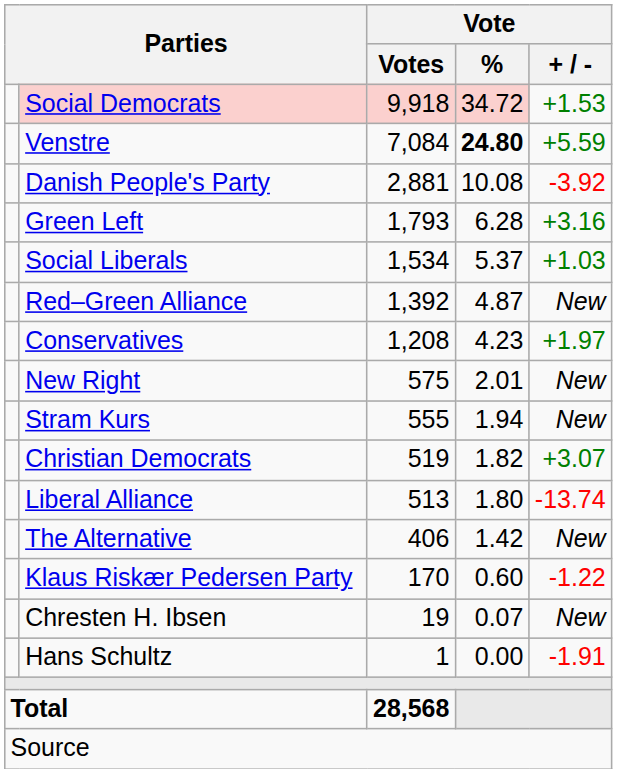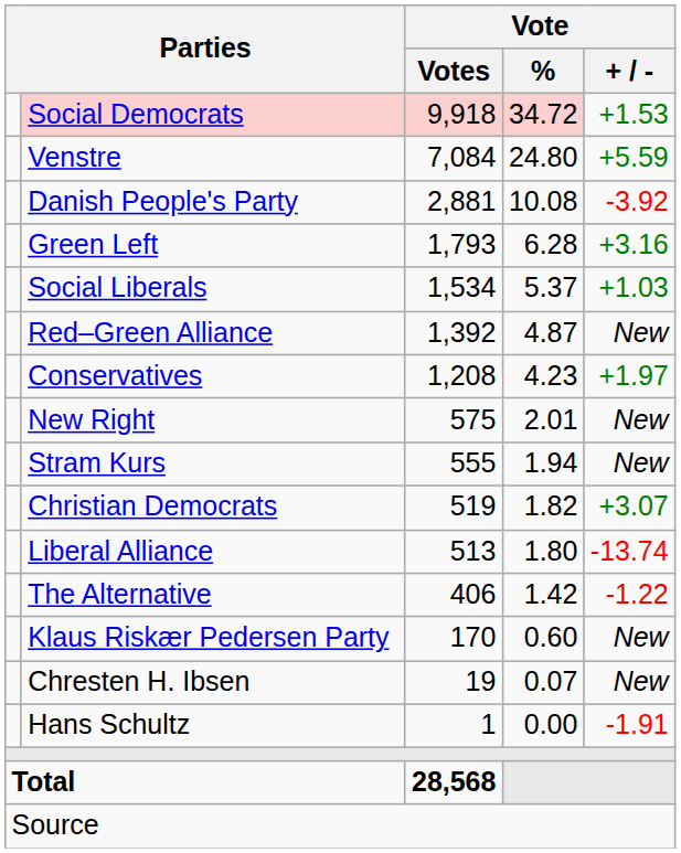Venstre | Vote / %: bold -> normal
The Alternative | Vote / + / -: New -> -1.22
Klaus Riskær Pedersen Party | Vote / + / -: -1.22 -> New
